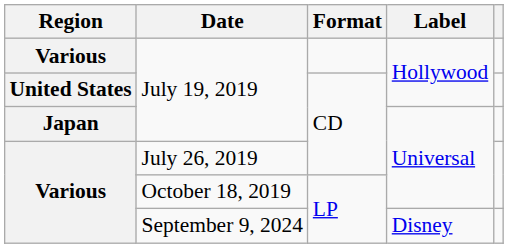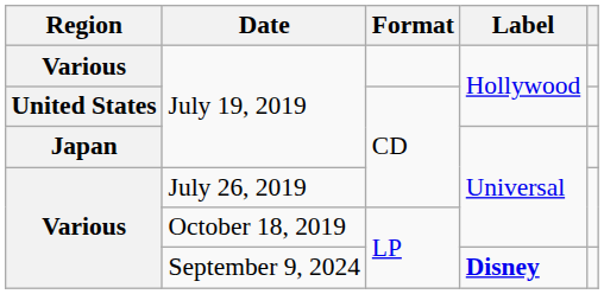September 9, 2024 | Label: normal -> bold
